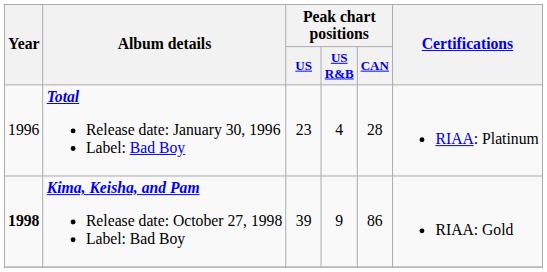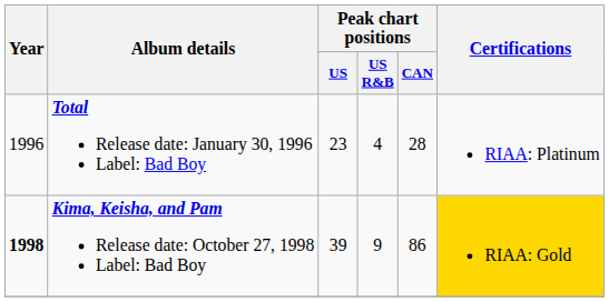row 4 | Certifications: no background -> gold background
